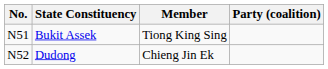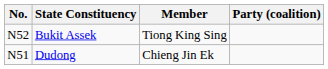Bukit Assek | No.: N51 -> N52
Dudong | No.: N52 -> N51
